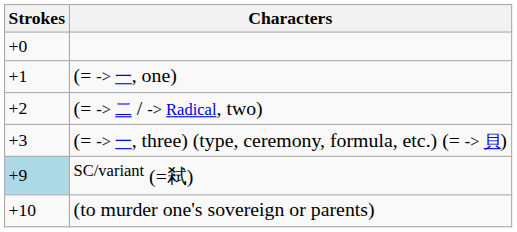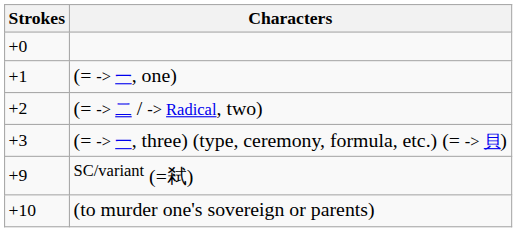SC/variant (=弒) | Strokes: lightblue background -> no background
